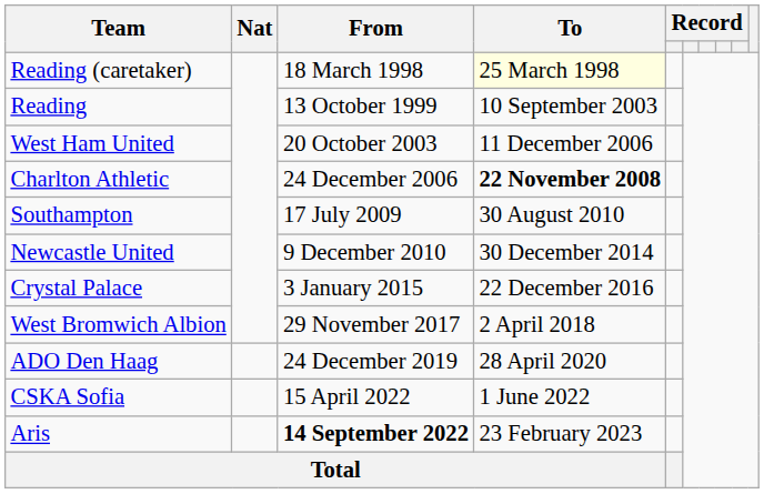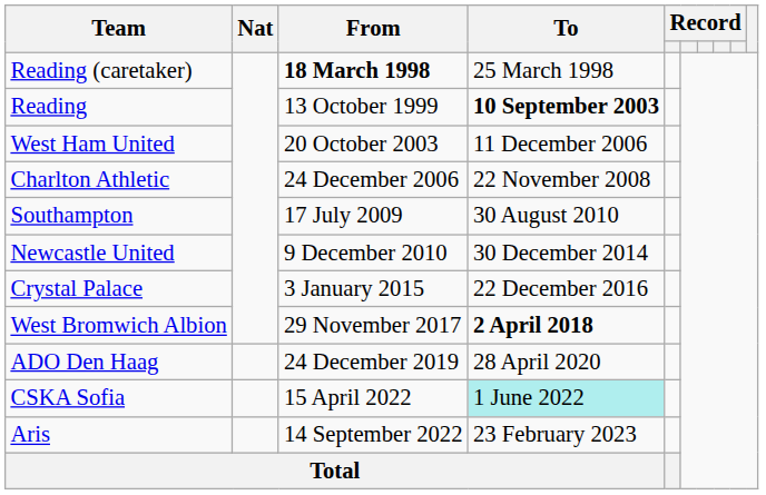Reading (caretaker) | From: normal -> bold
Reading (caretaker) | To: lightyellow background -> no background
Reading | To: normal -> bold
Charlton Athletic | To: bold -> normal
West Bromwich Albion | To: normal -> bold
CSKA Sofia | To: no background -> paleturquoise background
Aris | From: bold -> normal
